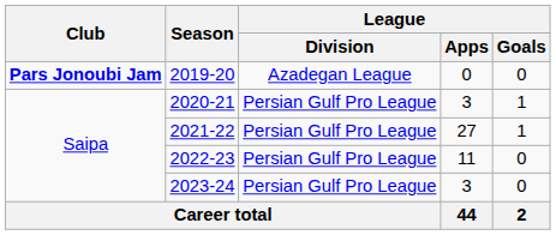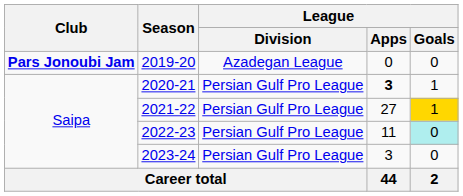2020-21 | League / Apps: normal -> bold
2021-22 | League / Goals: no background -> gold background
2022-23 | League / Goals: no background -> paleturquoise background
